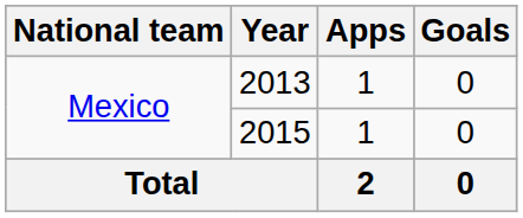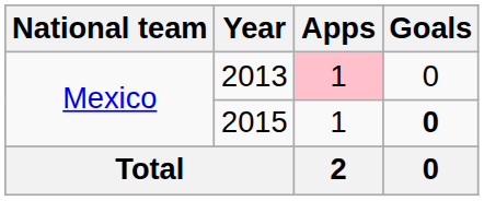2013 | Apps: no background -> pink background
2015 | Goals: normal -> bold
